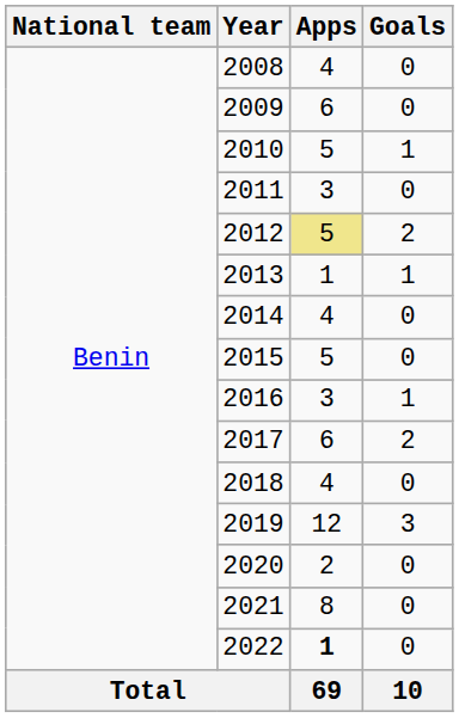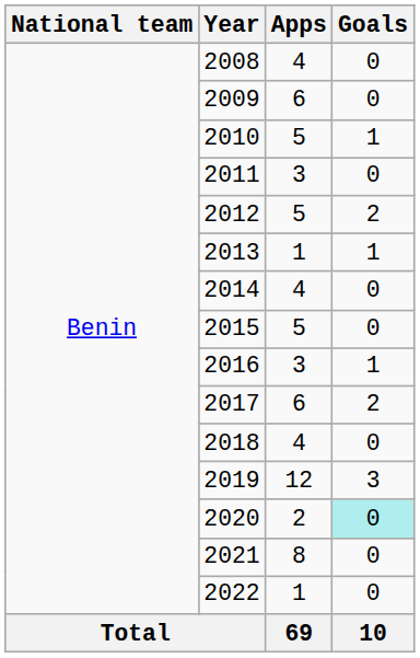2012 | Apps: khaki background -> no background
2020 | Goals: no background -> paleturquoise background
2022 | Apps: bold -> normal
